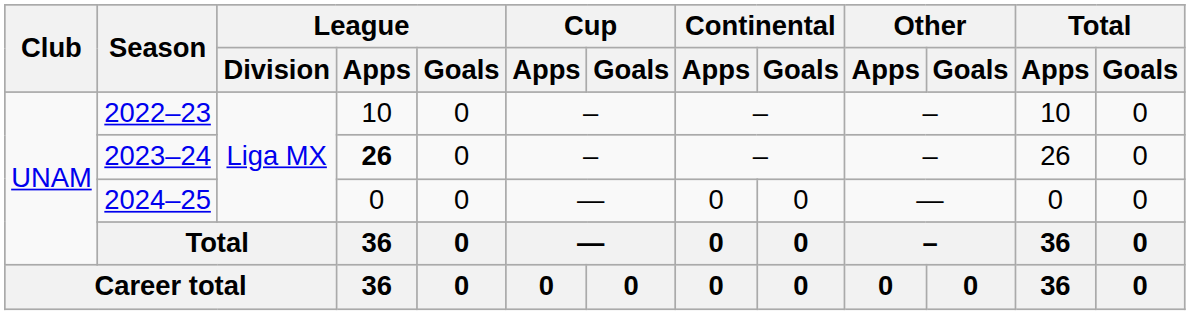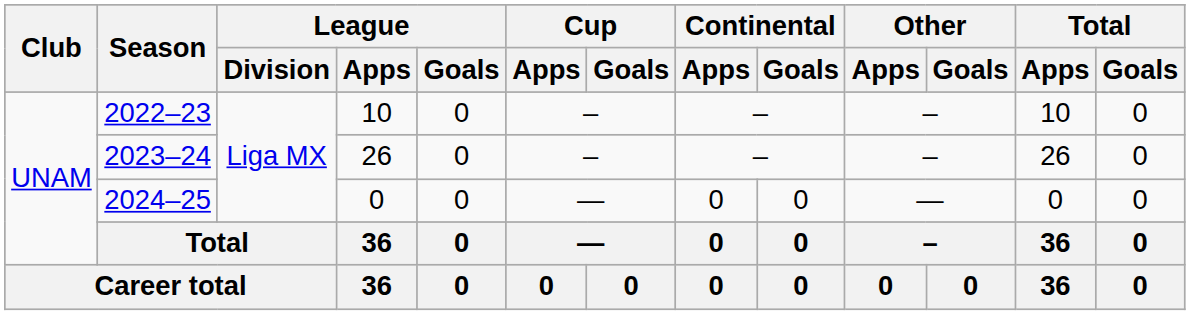2023–24 | League / Apps: bold -> normal
